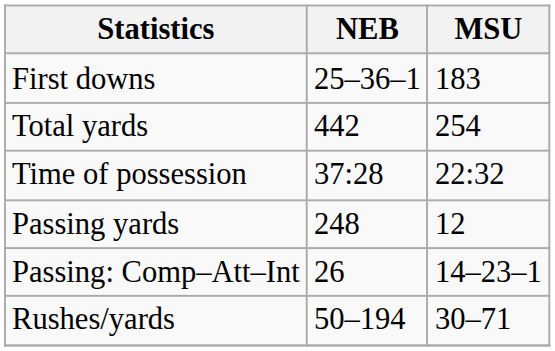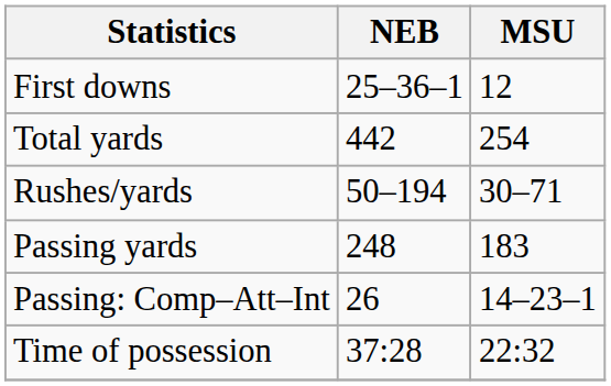First downs | MSU: 183 -> 12
rows swapped: Rushes/yards <-> Time of possession
Passing yards | MSU: 12 -> 183
